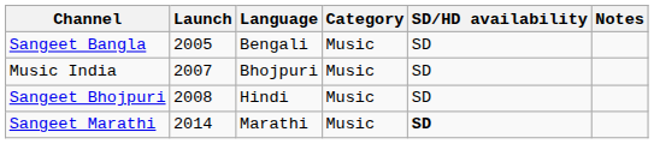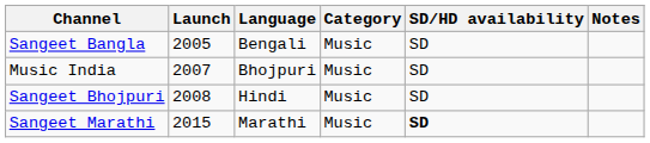Sangeet Marathi | Launch: 2014 -> 2015
